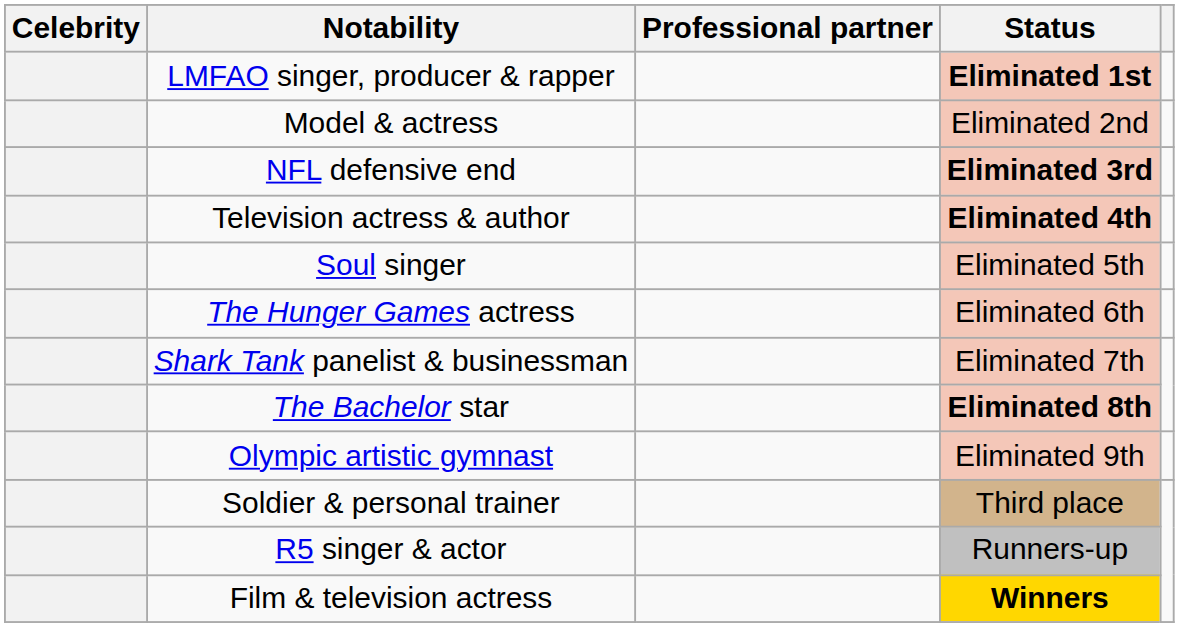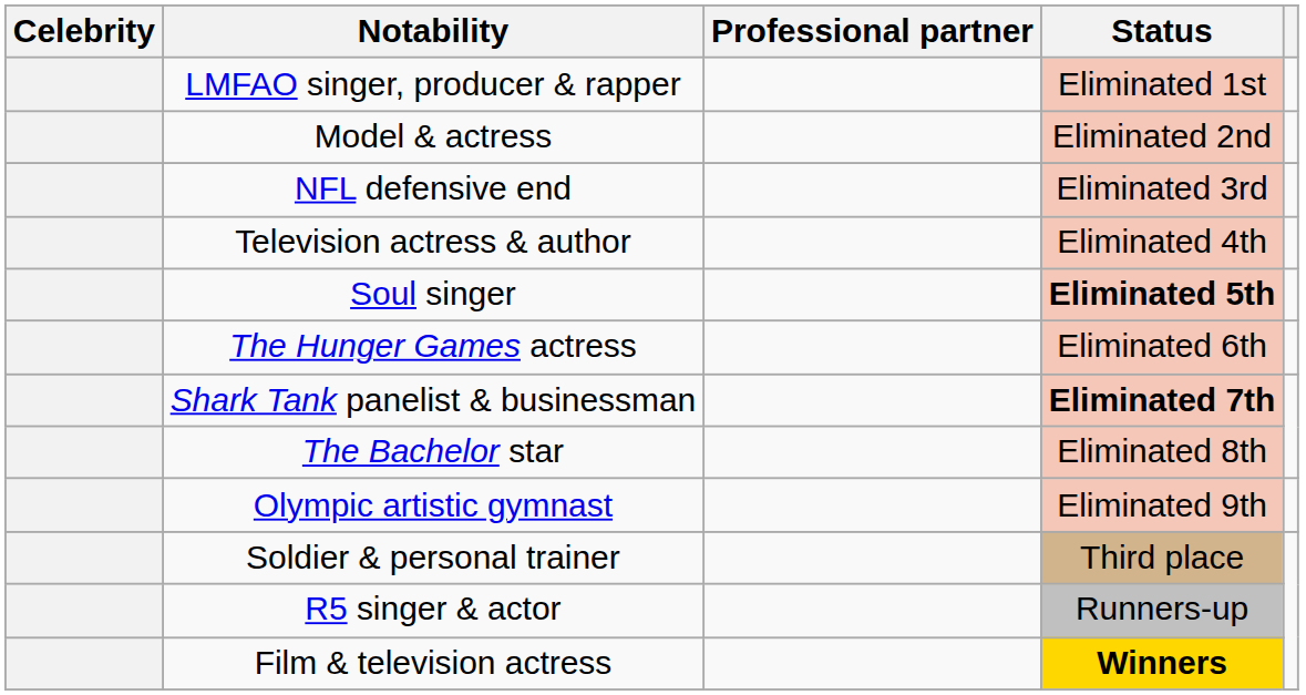LMFAO singer, producer & rapper | Status: bold -> normal
NFL defensive end | Status: bold -> normal
Television actress & author | Status: bold -> normal
Soul singer | Status: normal -> bold
Shark Tank panelist & businessman | Status: normal -> bold
The Bachelor star | Status: bold -> normal
